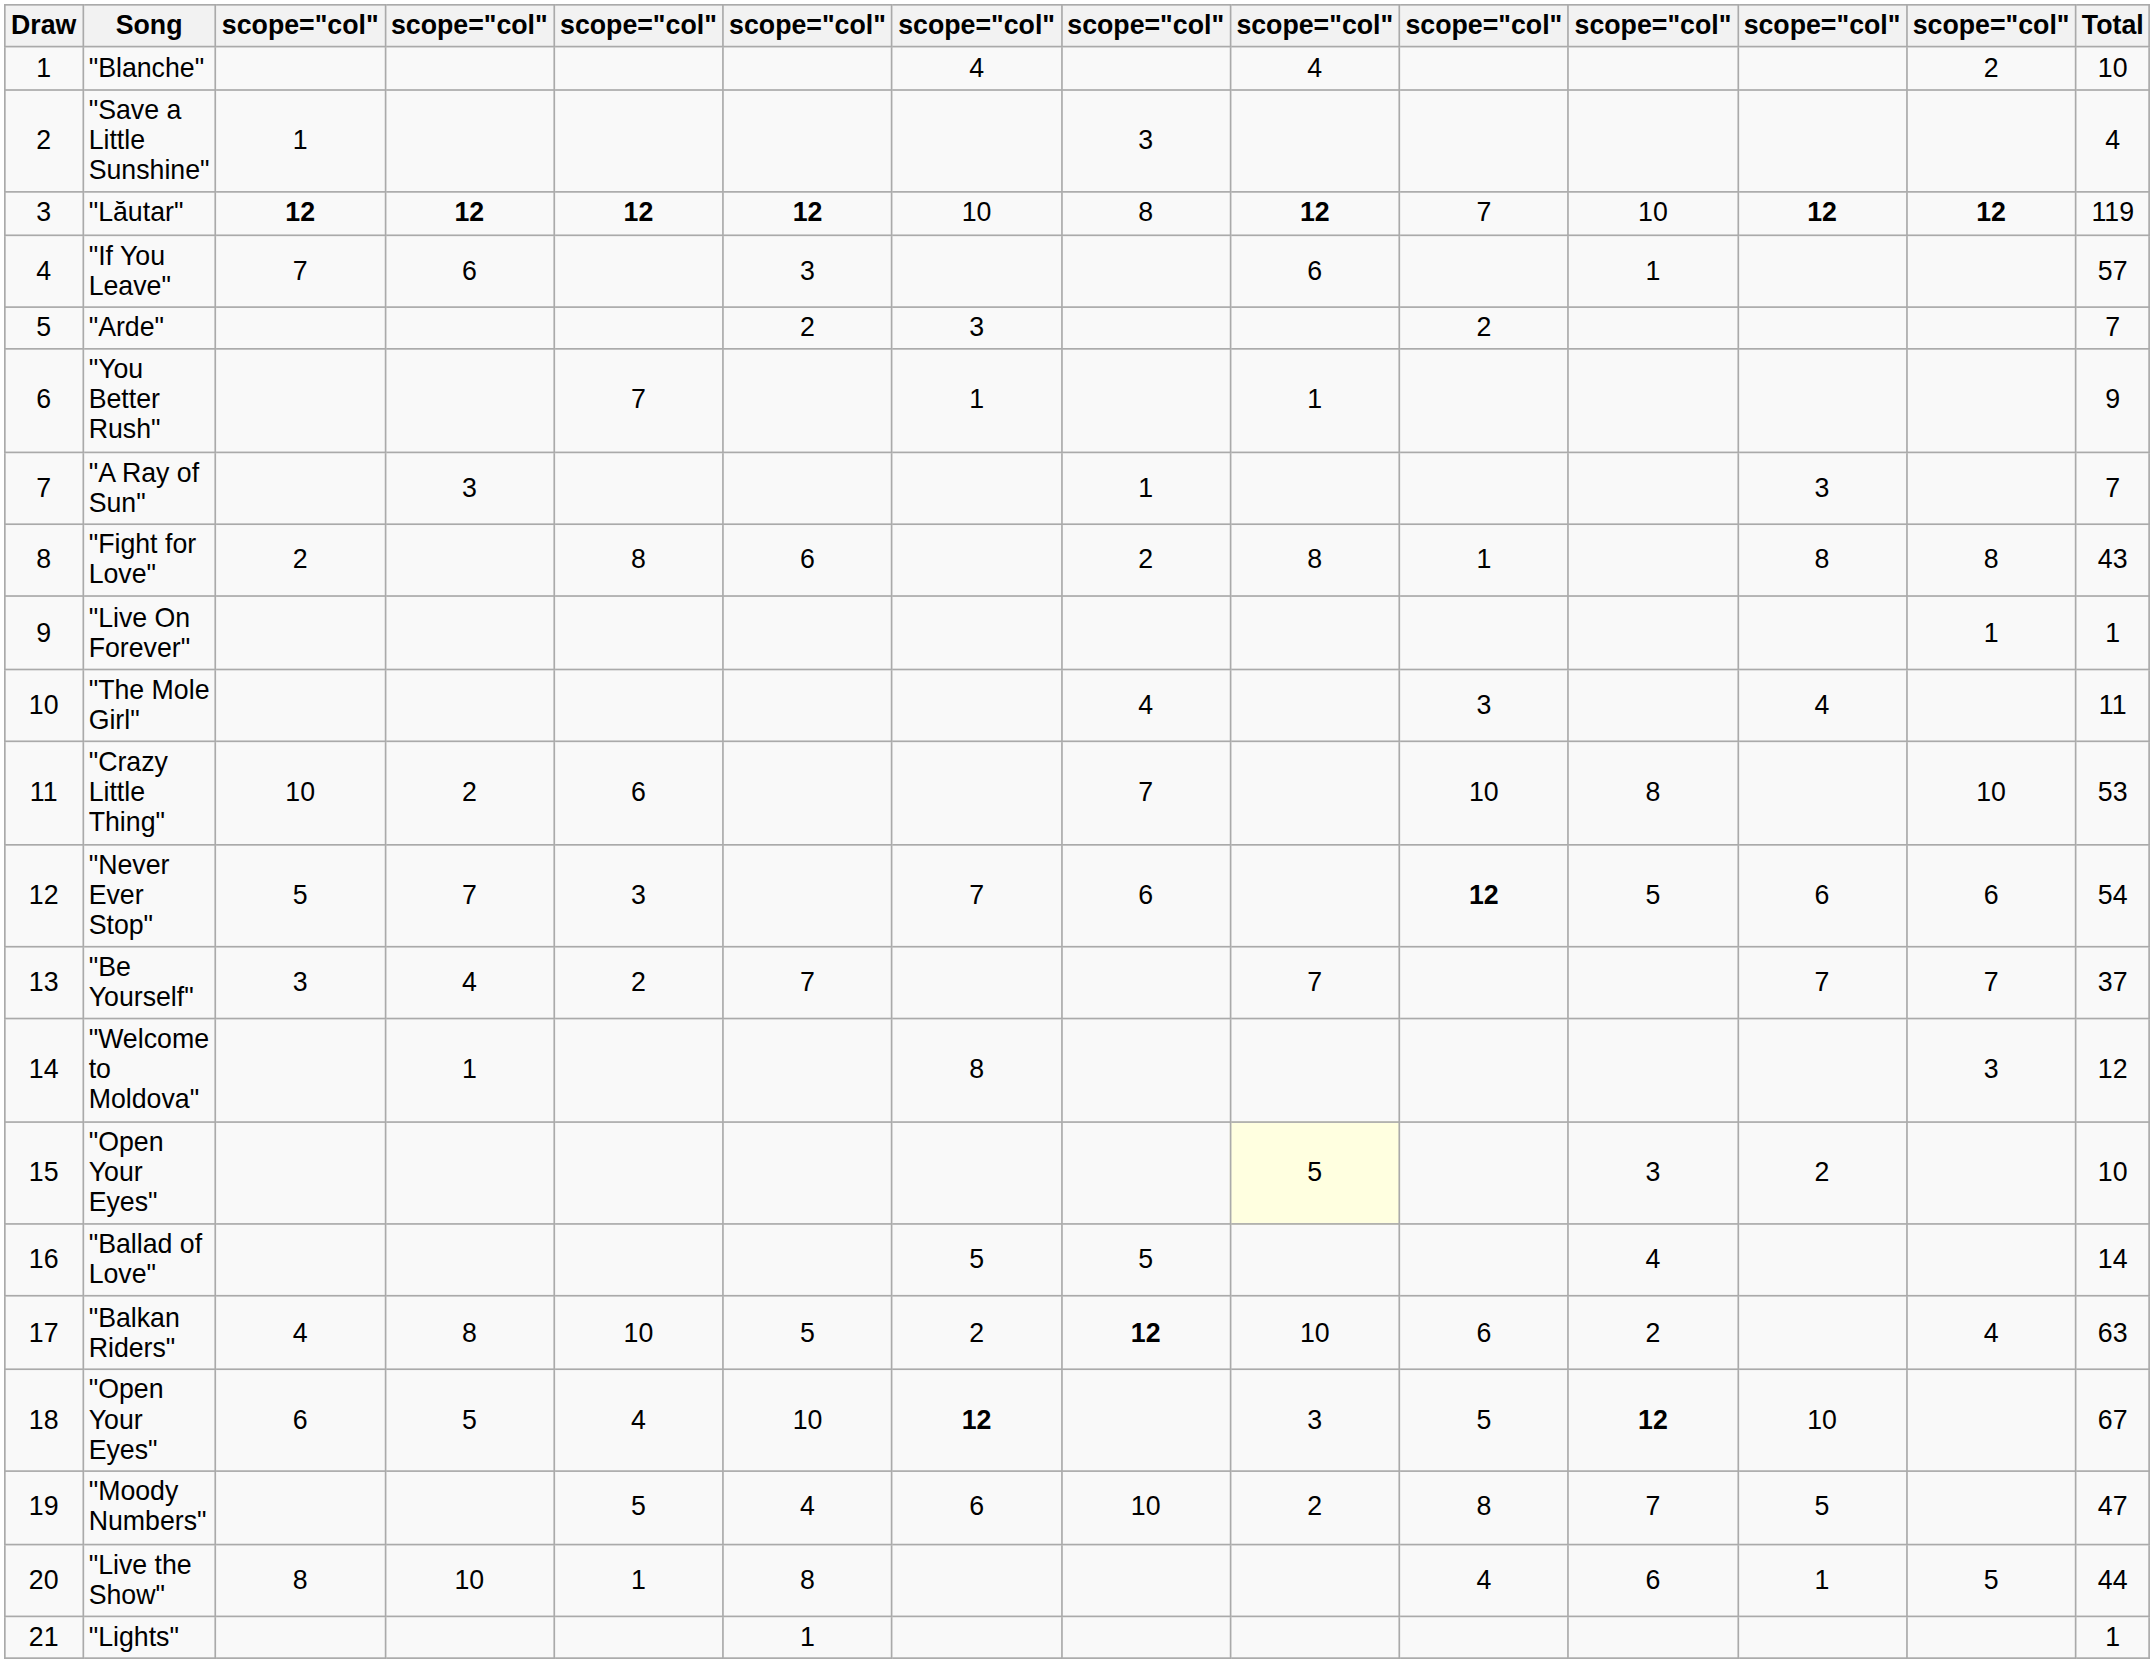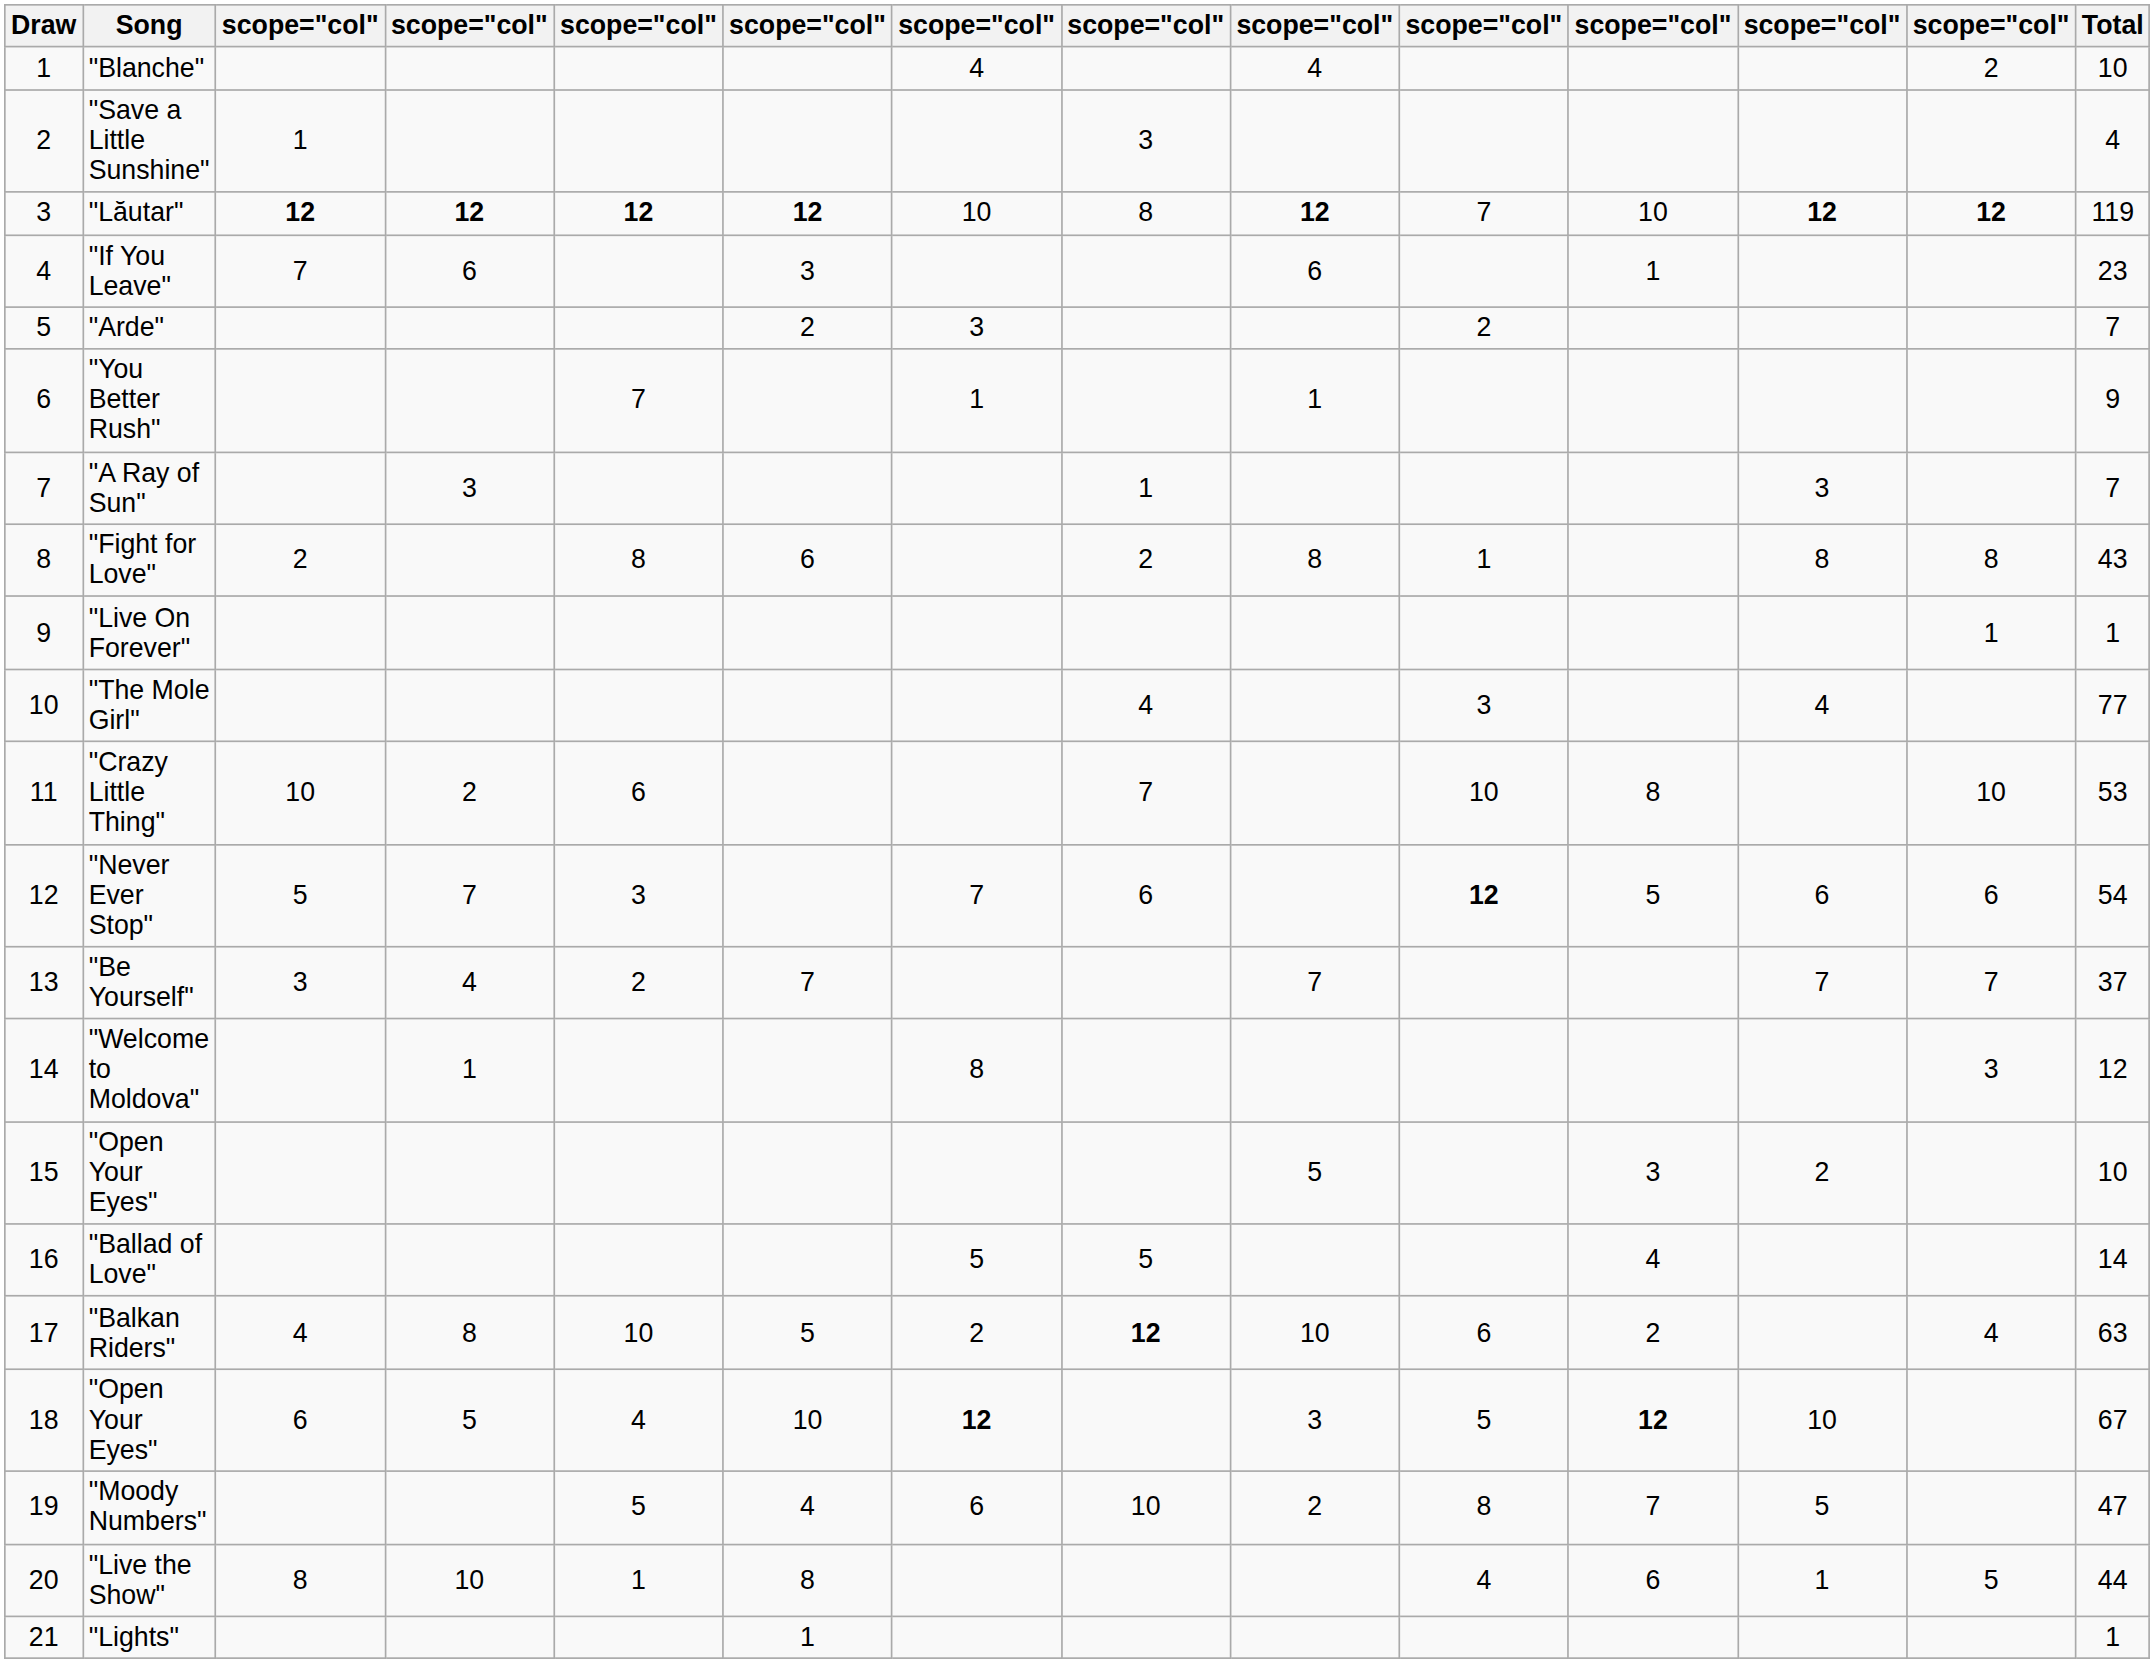"If You Leave" | Total: 57 -> 23
"The Mole Girl" | Total: 11 -> 77
15 / "Open Your Eyes" | column 9: lightyellow background -> no background
